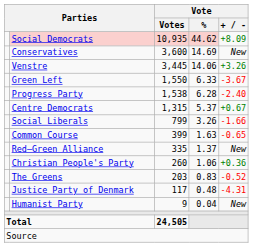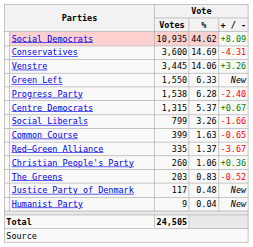Conservatives | Vote / + / -: New -> -4.31
Green Left | Vote / + / -: -3.67 -> New
Red–Green Alliance | Vote / + / -: New -> -3.67
Justice Party of Denmark | Vote / + / -: -4.31 -> New
